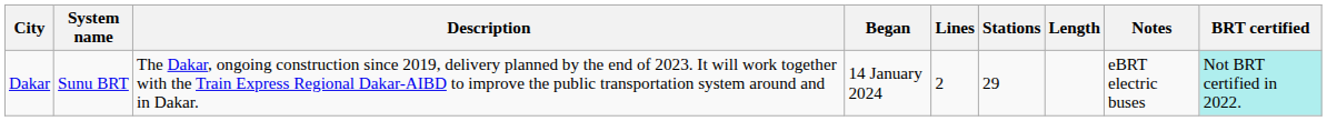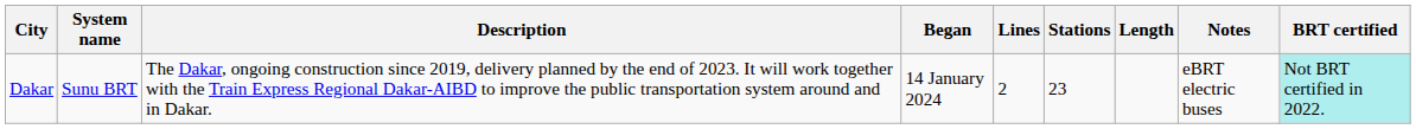Dakar | Stations: 29 -> 23
